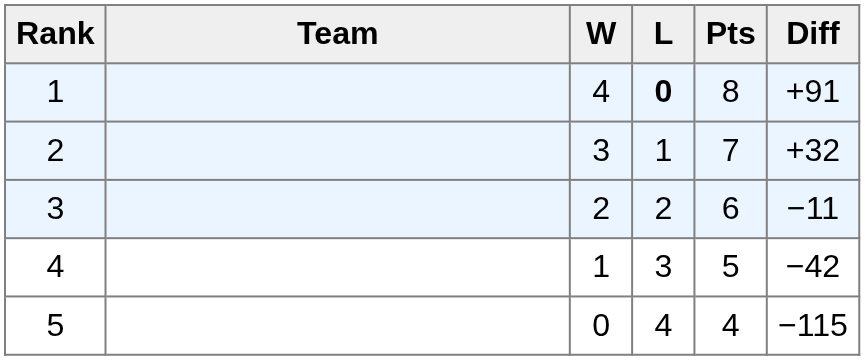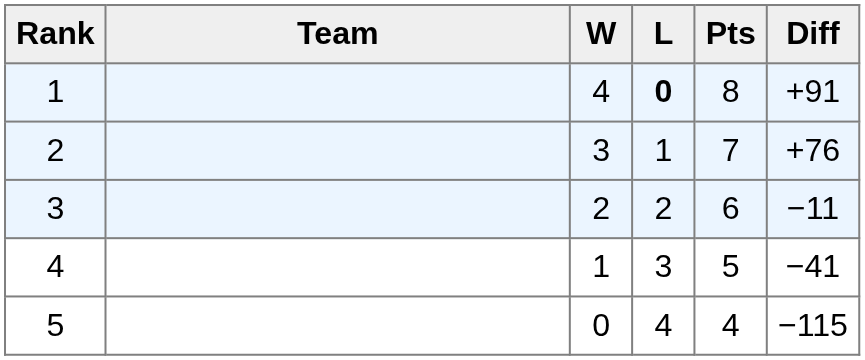row 3 | Diff: +32 -> +76
row 5 | Diff: −42 -> −41
